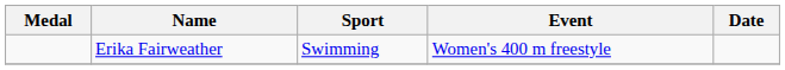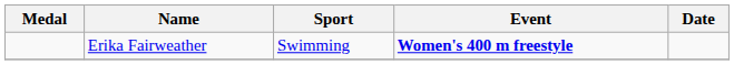Erika Fairweather | Event: normal -> bold
